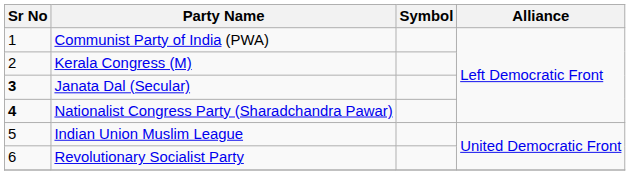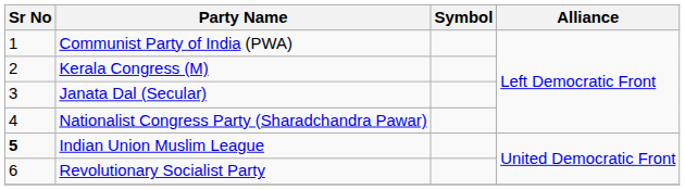Janata Dal (Secular) | Sr No: bold -> normal
Nationalist Congress Party (Sharadchandra Pawar) | Sr No: bold -> normal
Indian Union Muslim League | Sr No: normal -> bold
